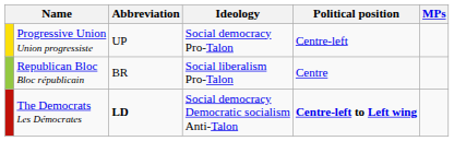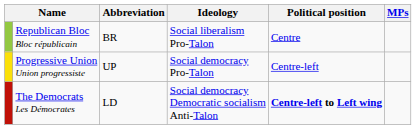rows swapped: Progressive Union Union progressiste <-> Republican Bloc Bloc républicain
The Democrats Les Démocrates | Abbreviation: bold -> normal
